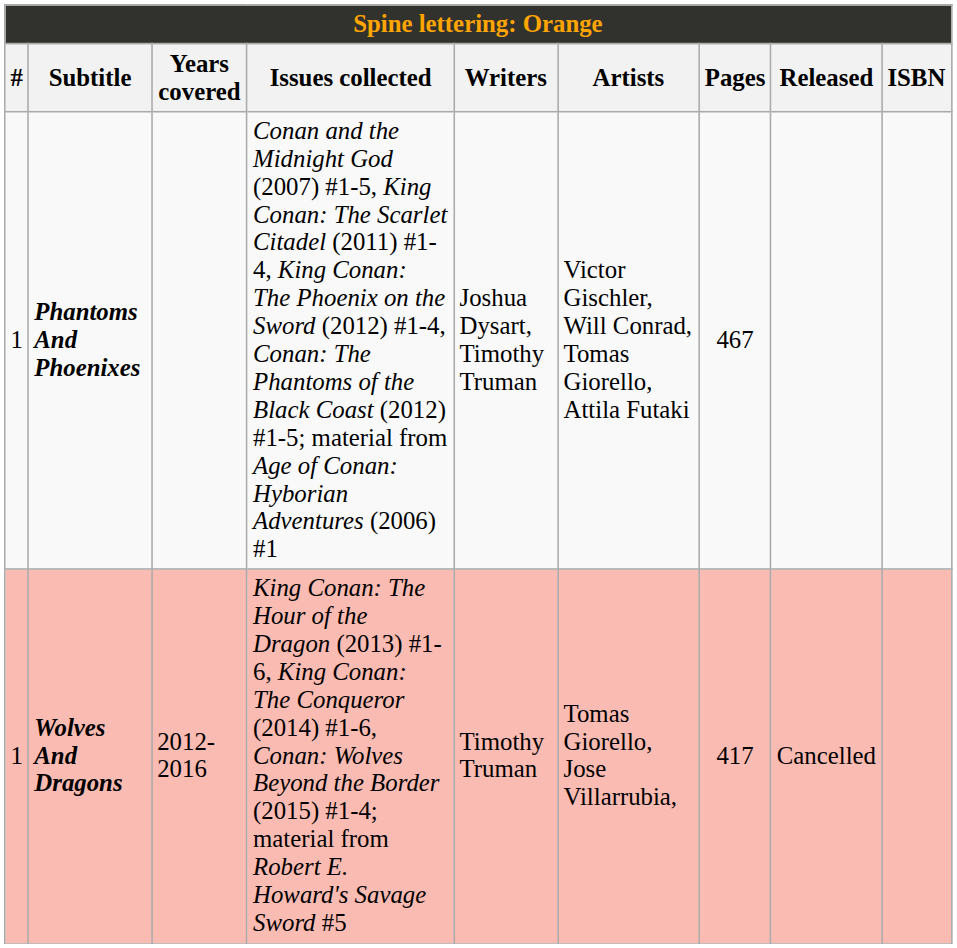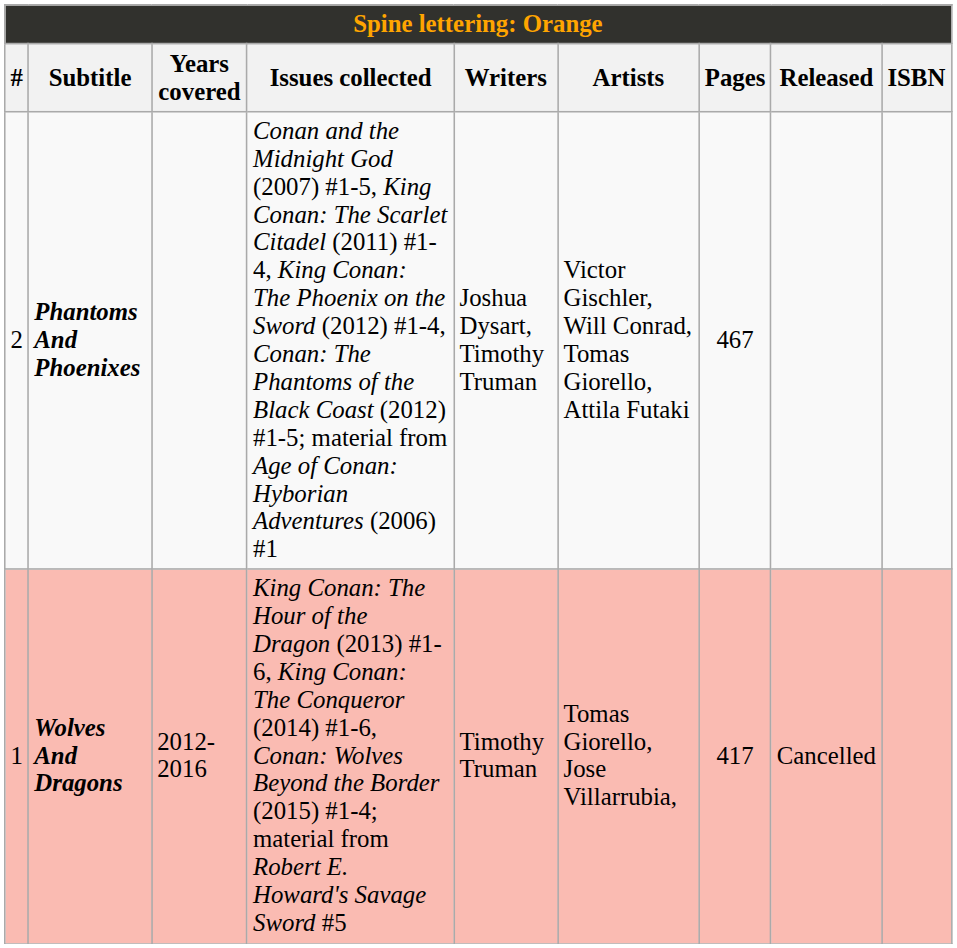Phantoms And Phoenixes | #: 1 -> 2
